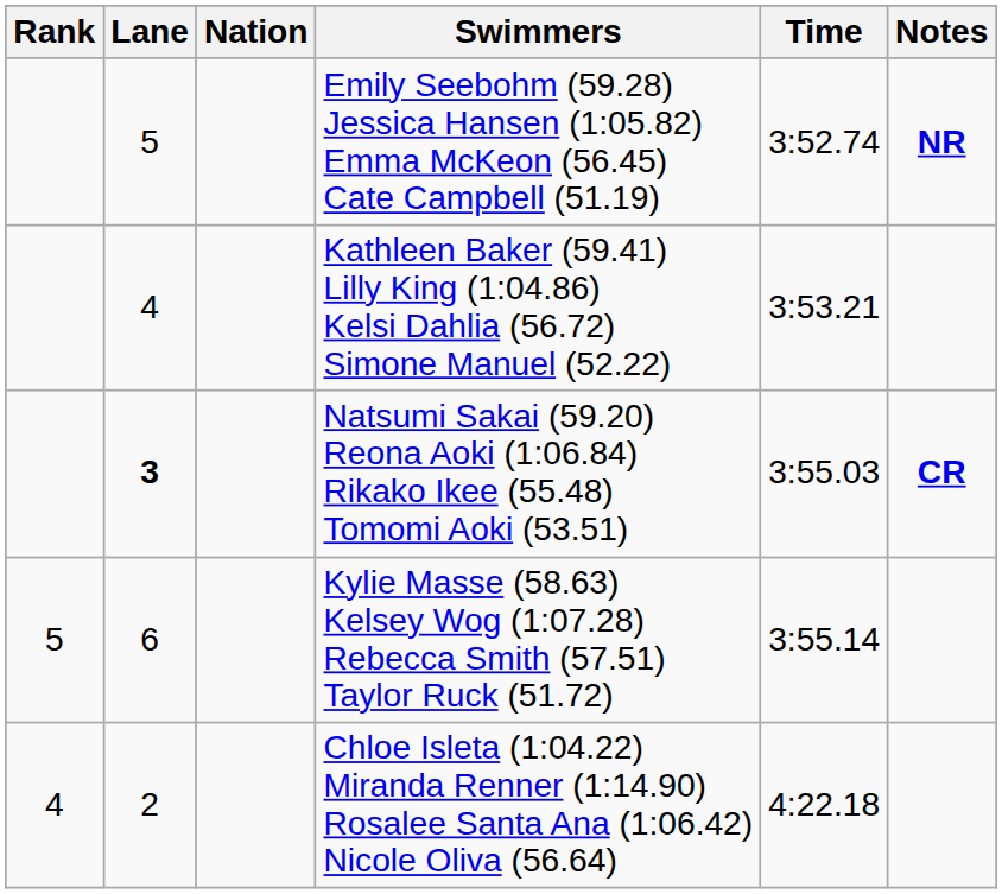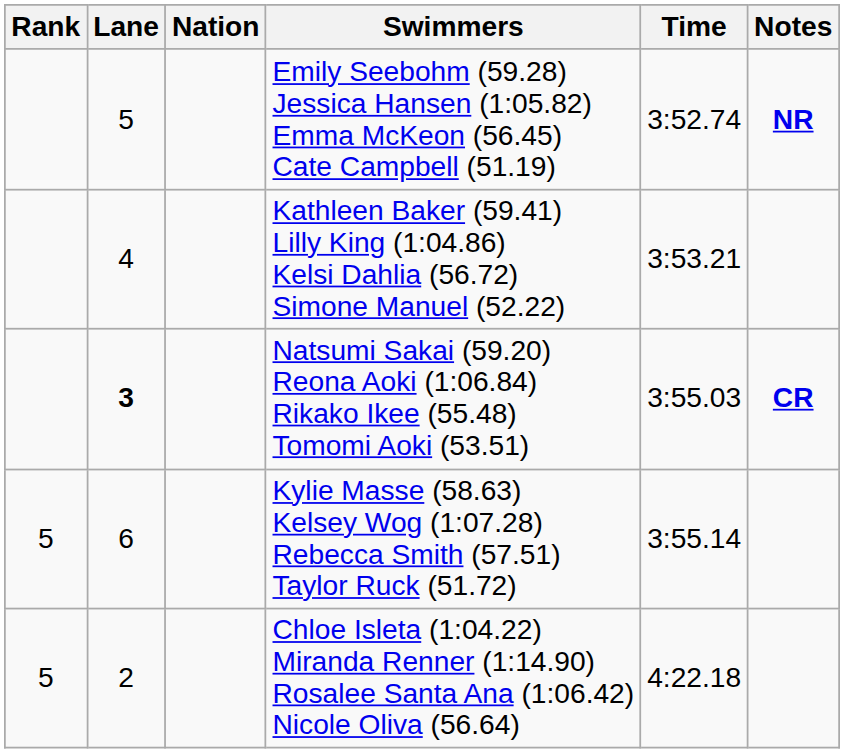row 6 | Rank: 4 -> 5
